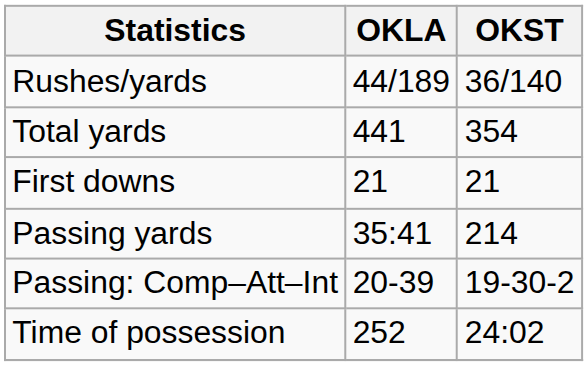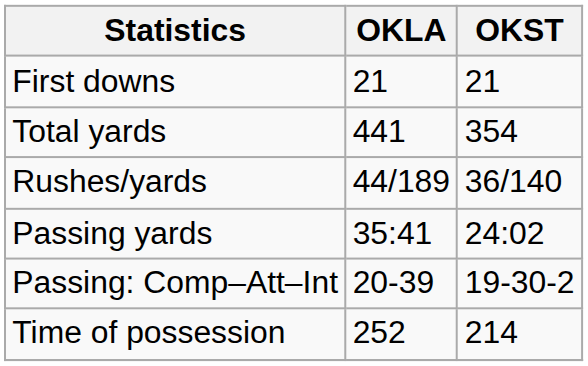rows swapped: First downs <-> Rushes/yards
Passing yards | OKST: 214 -> 24:02
Time of possession | OKST: 24:02 -> 214
